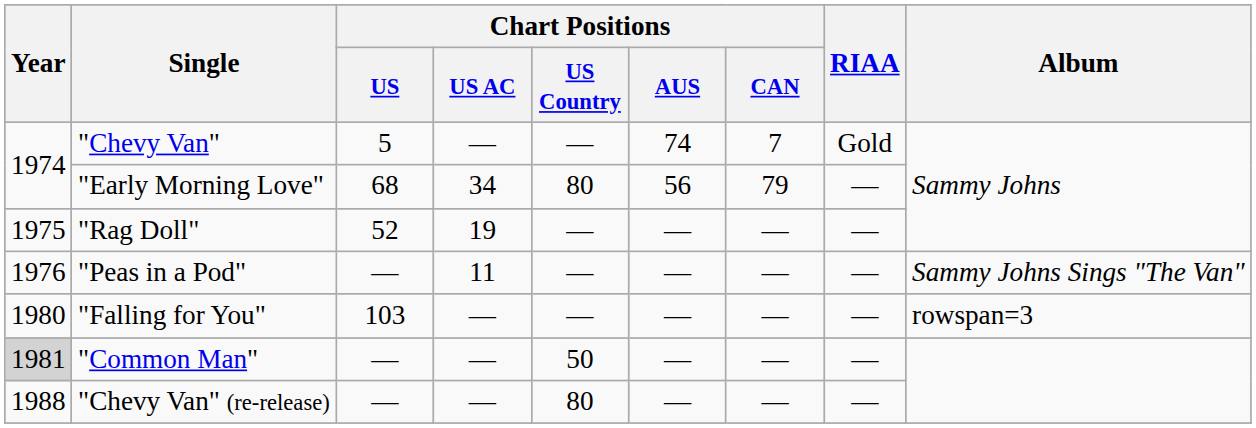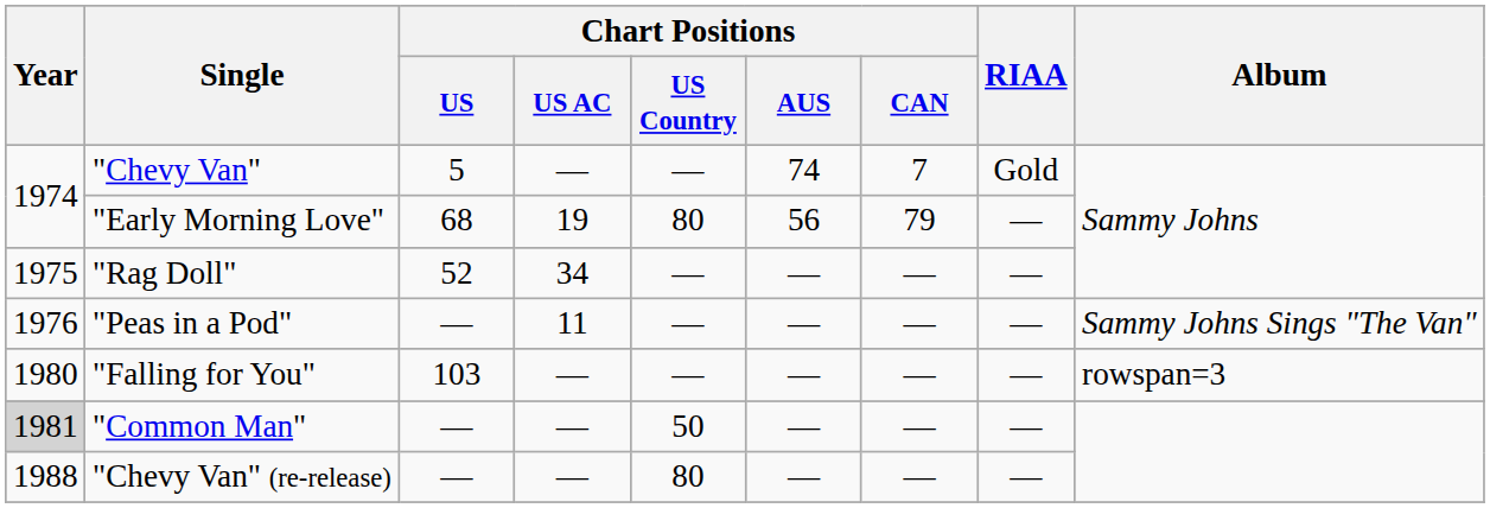"Early Morning Love" | Chart Positions / US AC: 34 -> 19
"Rag Doll" | Chart Positions / US AC: 19 -> 34
